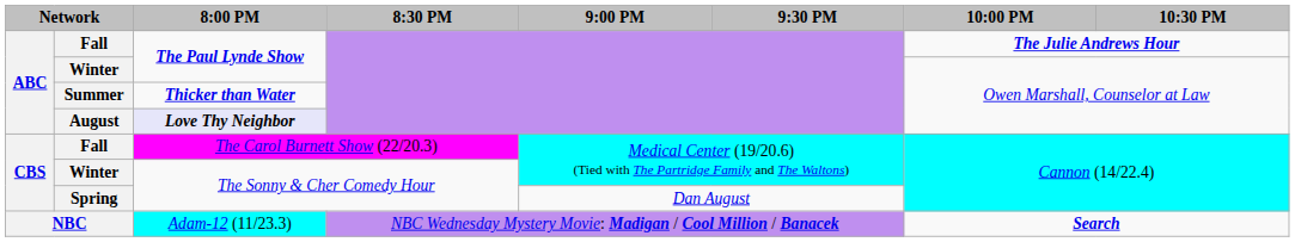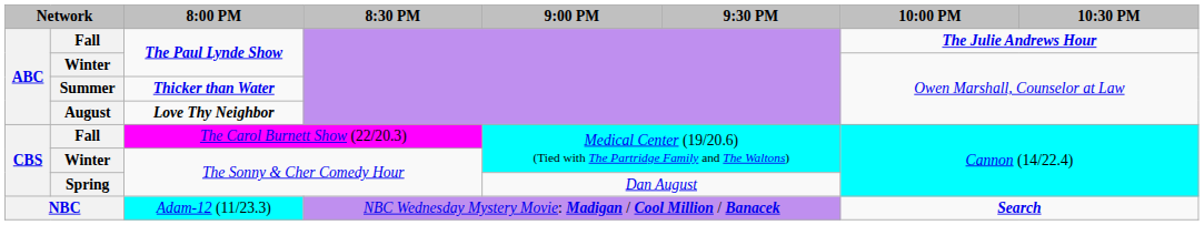August | 8:00 PM: lavender background -> no background
